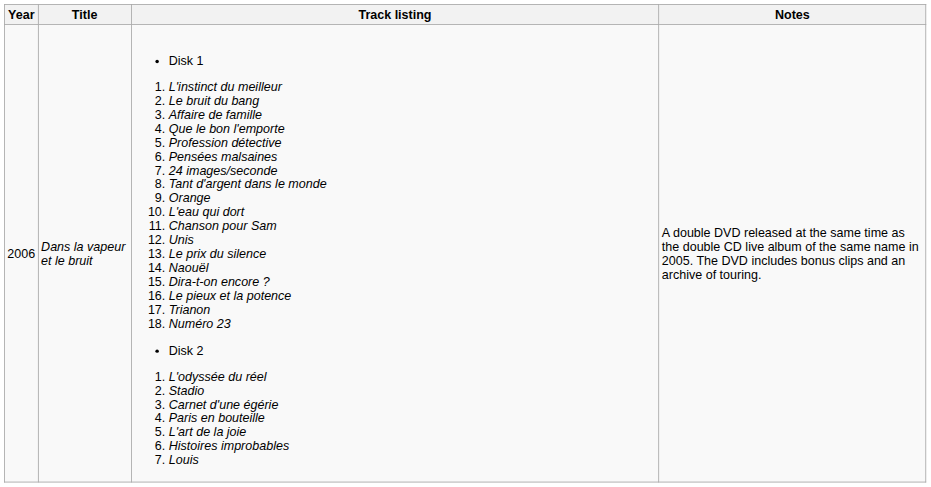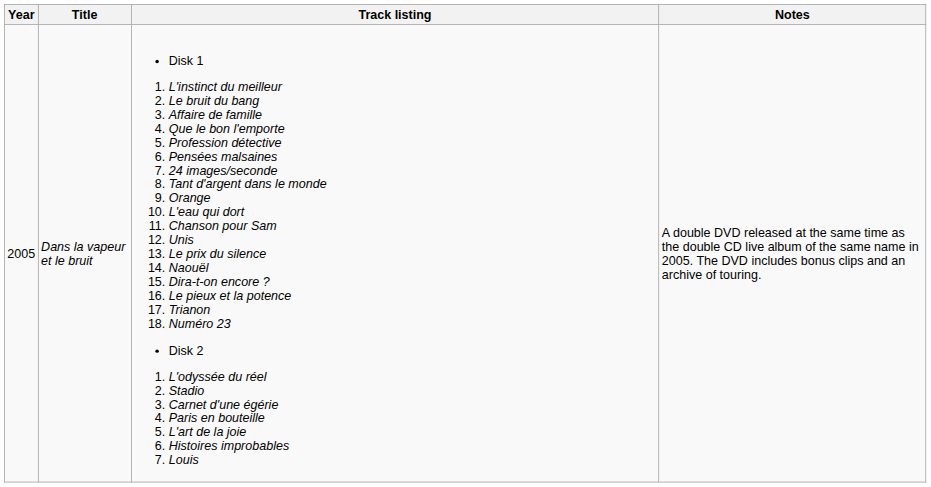Dans la vapeur et le bruit | Year: 2006 -> 2005
